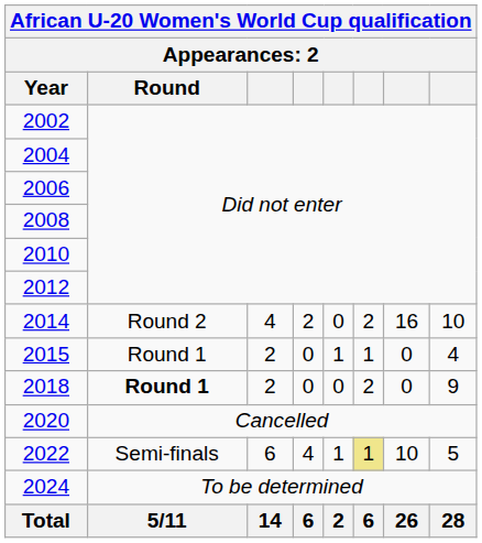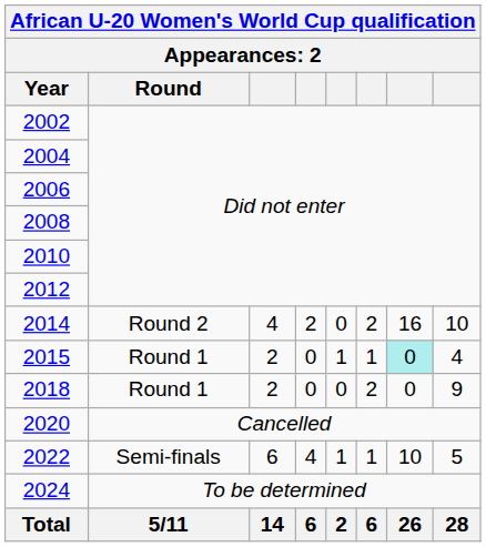2015 | column 7: no background -> paleturquoise background
2018 | Round: bold -> normal
2022 | column 6: khaki background -> no background
